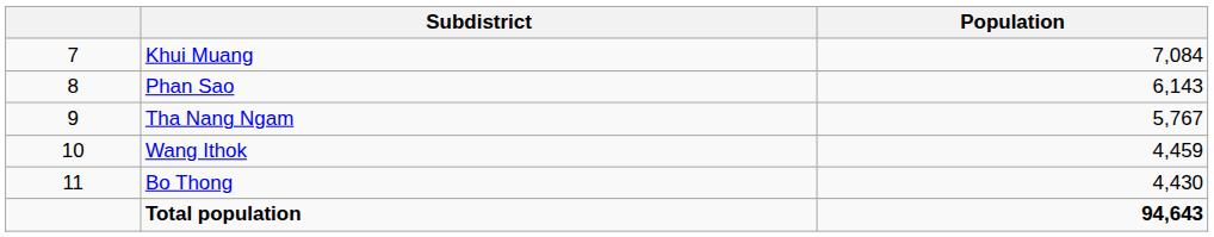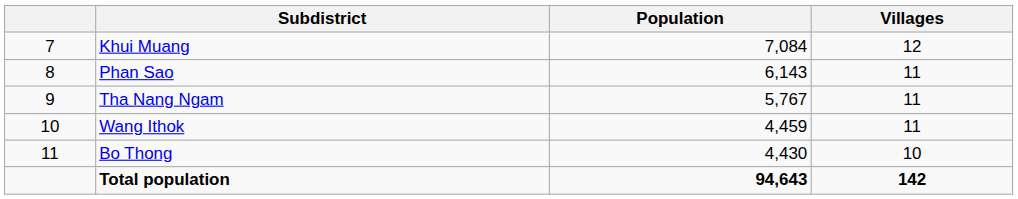+ column: Villages | 12 | 11 | 11 | 11 | 10 | 142
